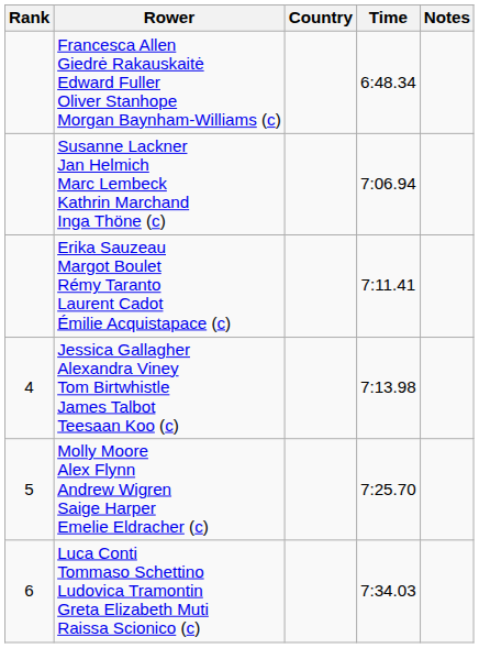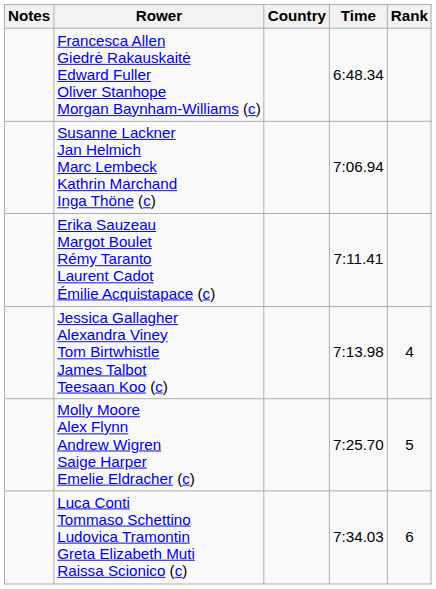columns swapped: Rank <-> Notes
